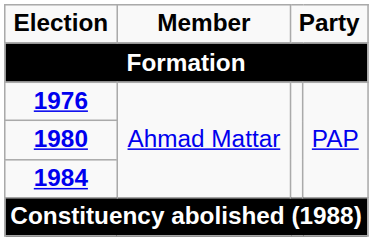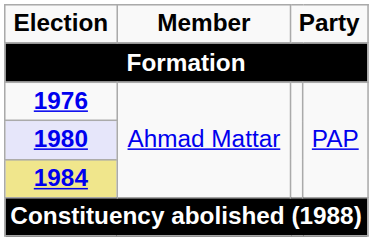1980 | Election: no background -> lavender background
1984 | Election: no background -> khaki background
